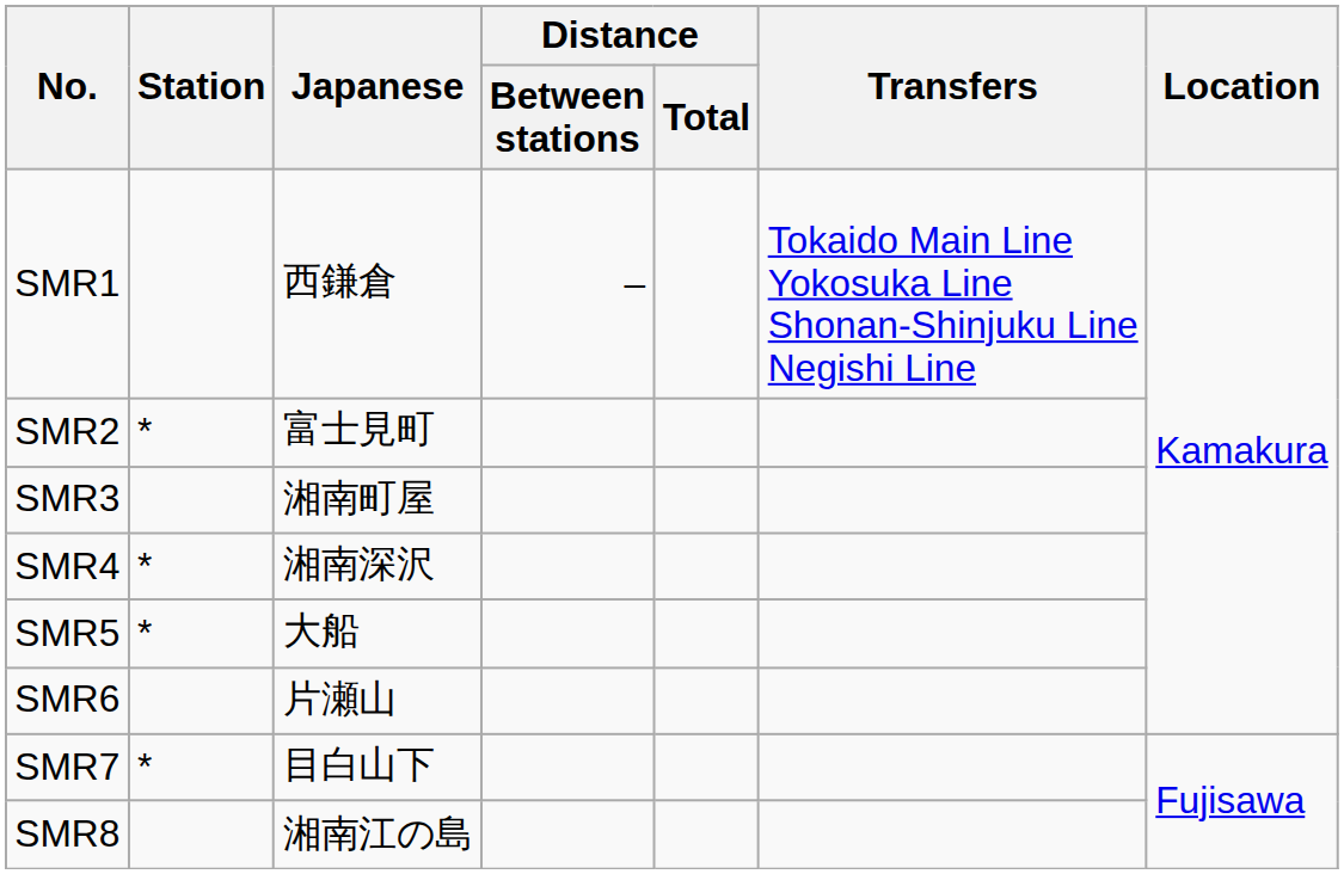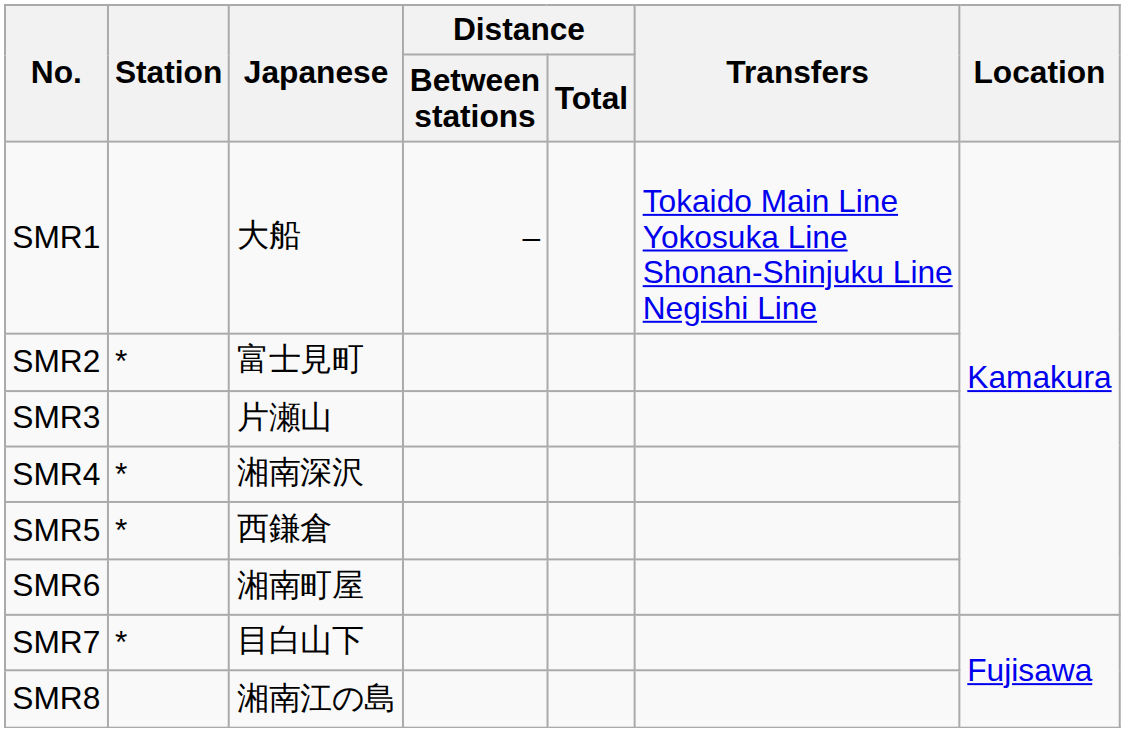SMR1 | Japanese: 西鎌倉 -> 大船
SMR3 | Japanese: 湘南町屋 -> 片瀬山
SMR5 | Japanese: 大船 -> 西鎌倉
SMR6 | Japanese: 片瀬山 -> 湘南町屋
